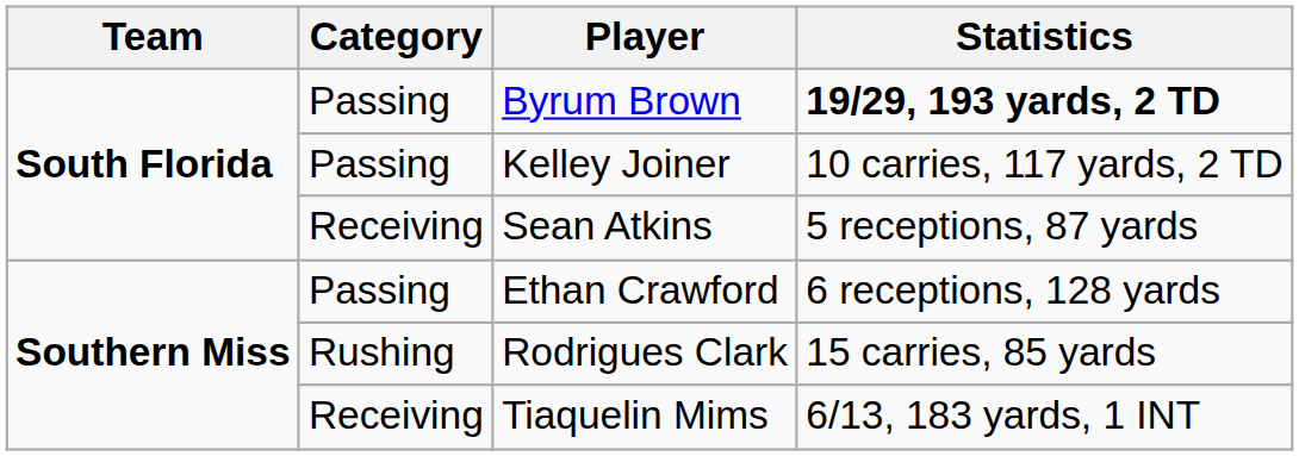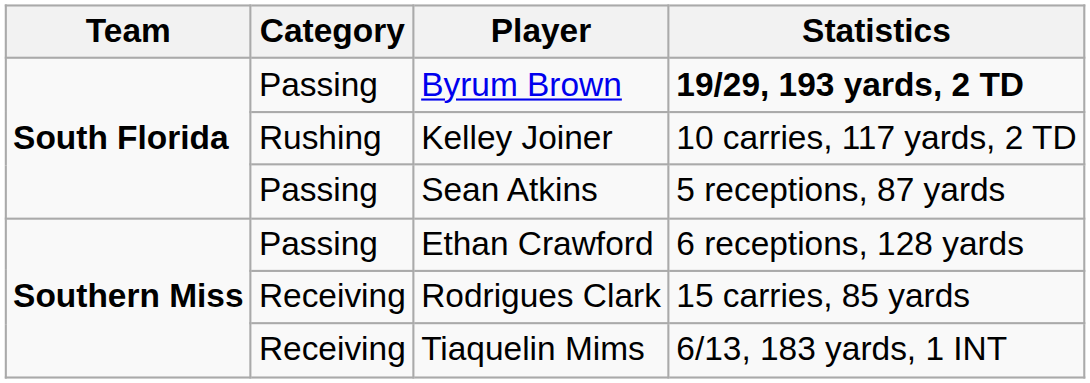Kelley Joiner | Category: Passing -> Rushing
Sean Atkins | Category: Receiving -> Passing
Rodrigues Clark | Category: Rushing -> Receiving
